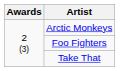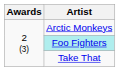Foo Fighters | Artist: no background -> paleturquoise background
